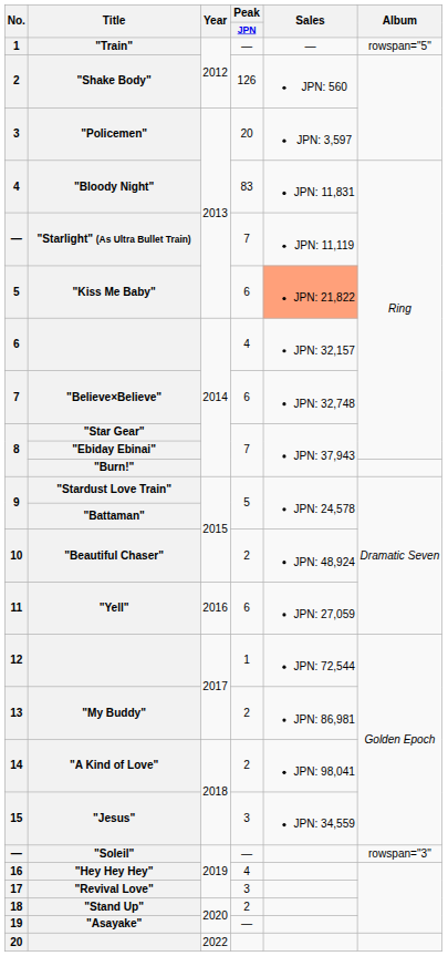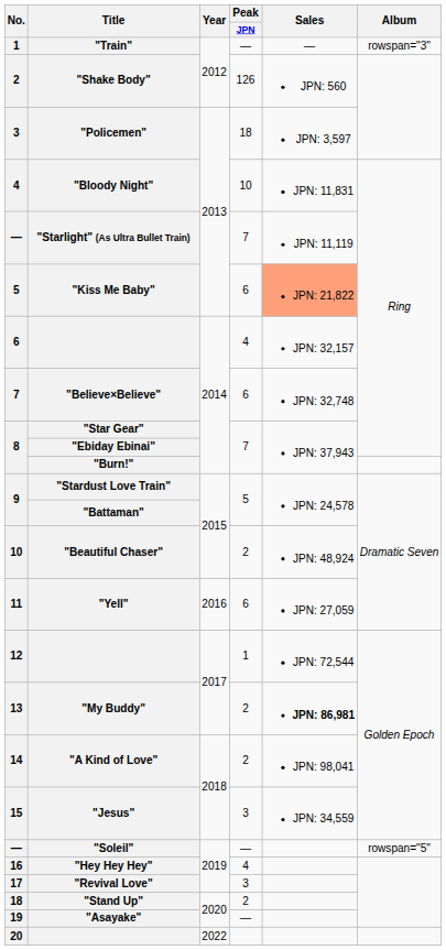"Train" | Album: rowspan="5" -> rowspan="3"
"Policemen" | Peak / JPN: 20 -> 18
"Bloody Night" | Peak / JPN: 83 -> 10
"My Buddy" | Sales: normal -> bold
"Soleil" | Album: rowspan="3" -> rowspan="5"
